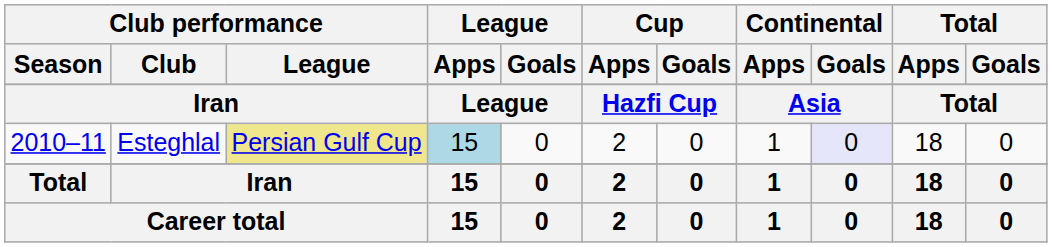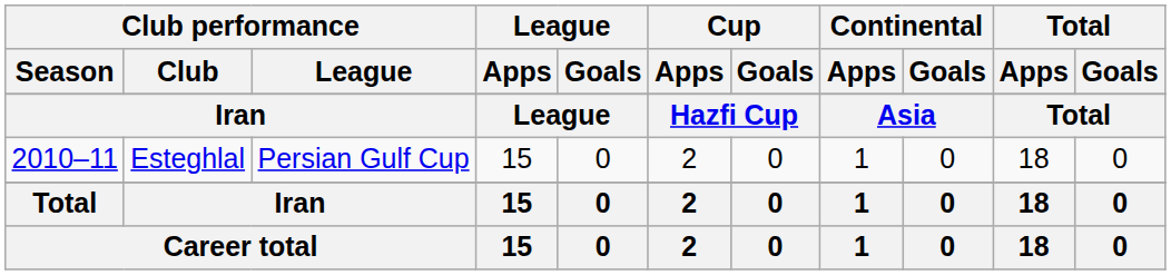Esteghlal | Club performance / League: khaki background -> no background
Esteghlal | League / Apps: lightblue background -> no background
Esteghlal | Continental / Goals: lavender background -> no background
